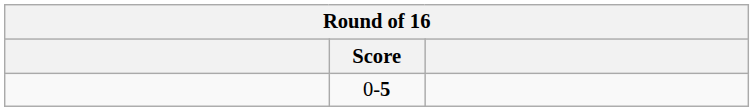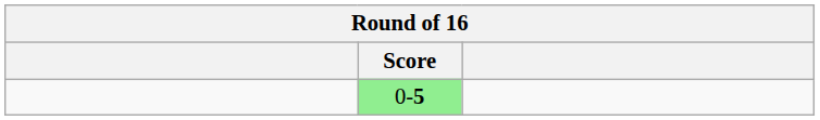row 3 | Score: no background -> lightgreen background
